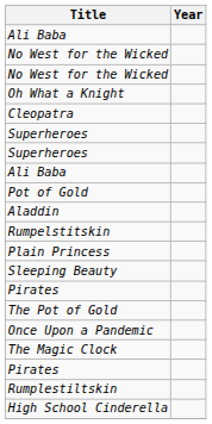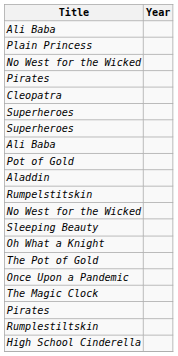row 3 | Title: No West for the Wicked -> Plain Princess
row 5 | Title: Oh What a Knight -> Pirates
row 13 | Title: Plain Princess -> No West for the Wicked
row 15 | Title: Pirates -> Oh What a Knight
